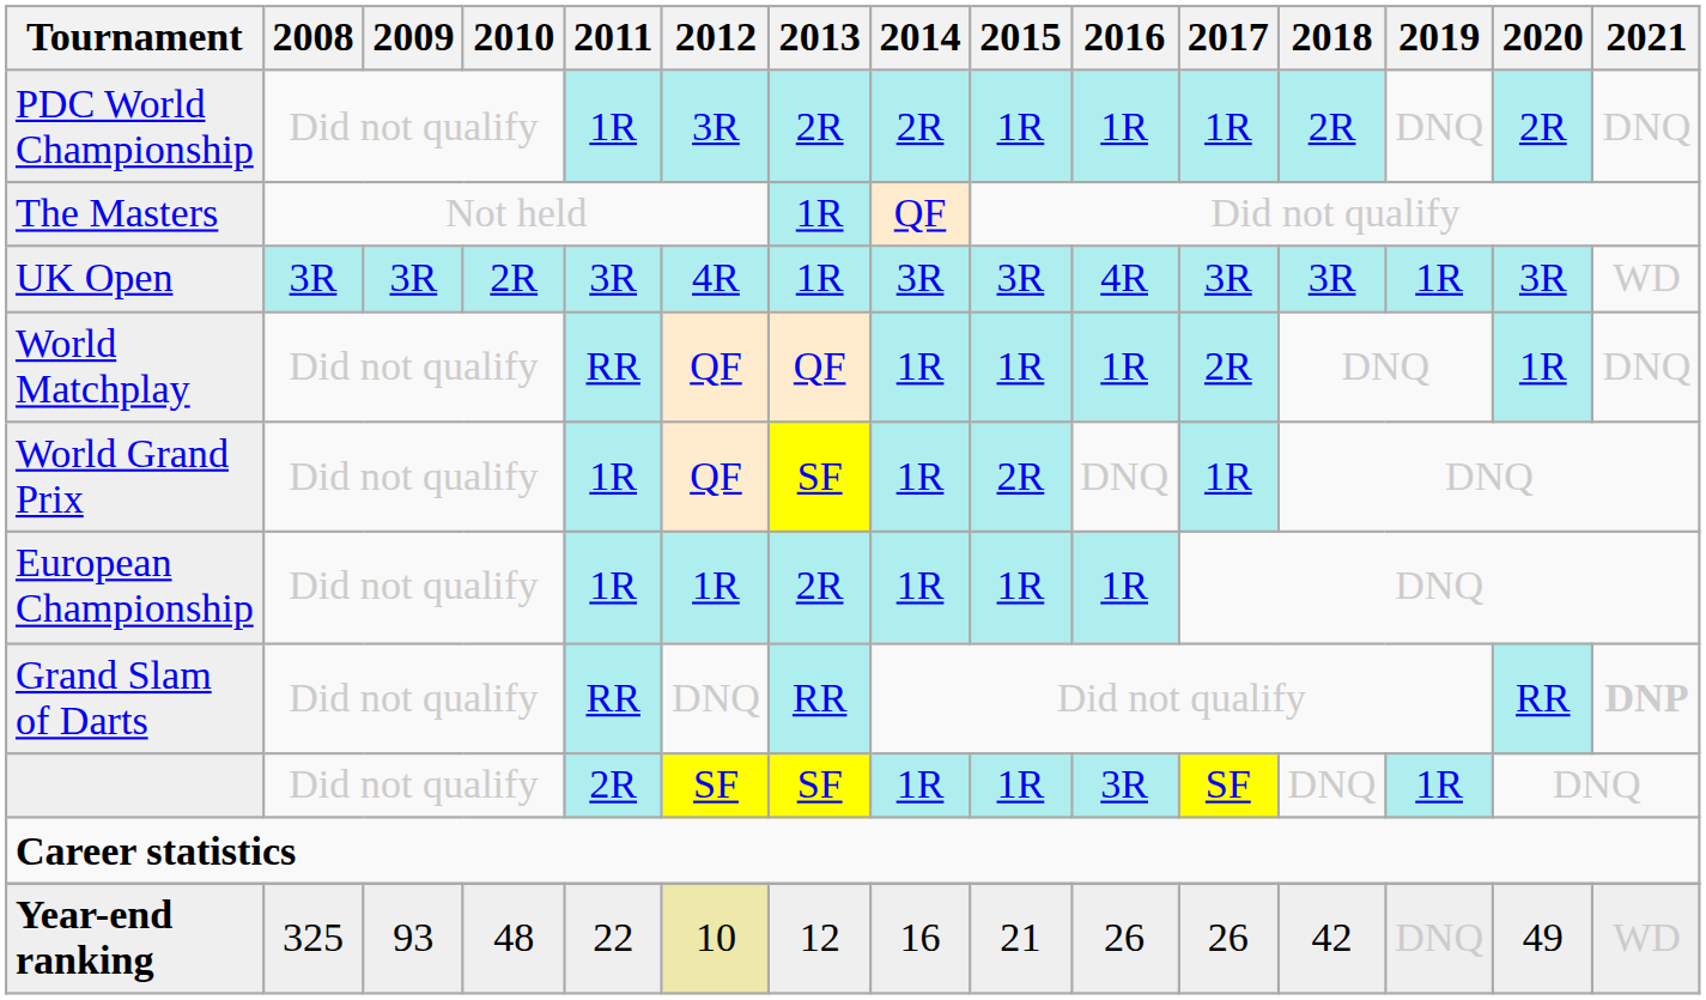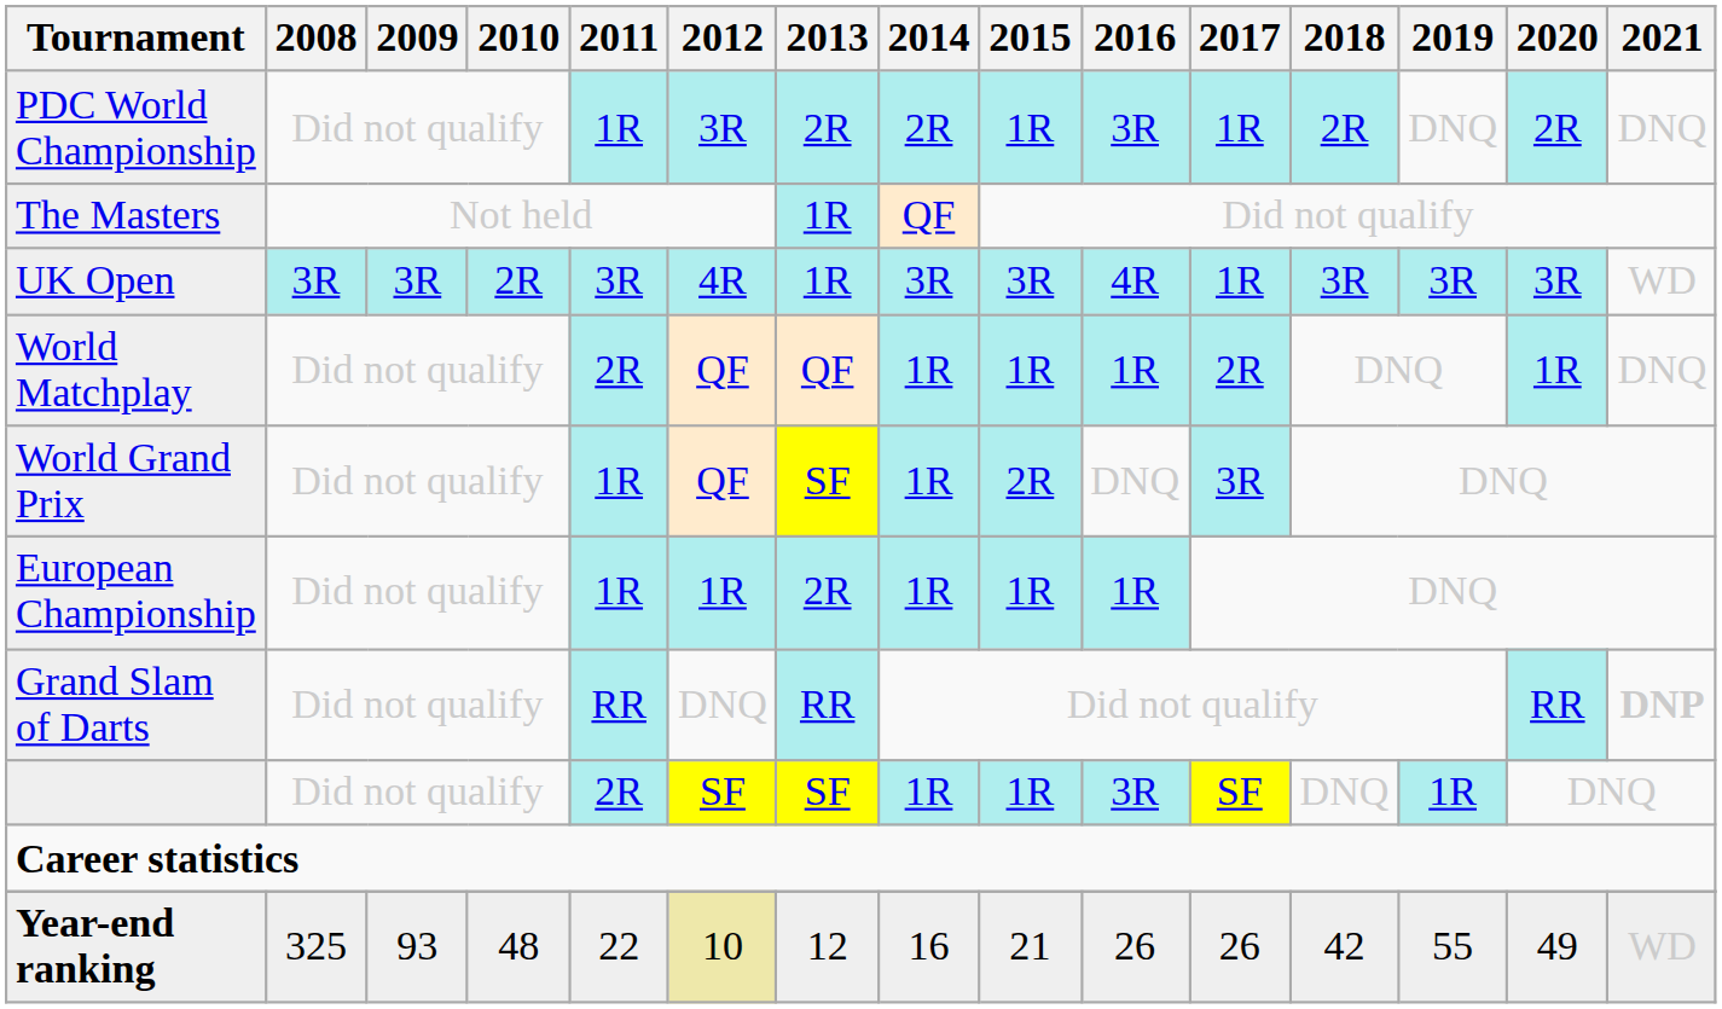PDC World Championship | 2016: 1R -> 3R
UK Open | 2017: 3R -> 1R
UK Open | 2019: 1R -> 3R
World Matchplay | 2011: RR -> 2R
World Grand Prix | 2017: 1R -> 3R
Year-end ranking | 2019: DNQ -> 55
